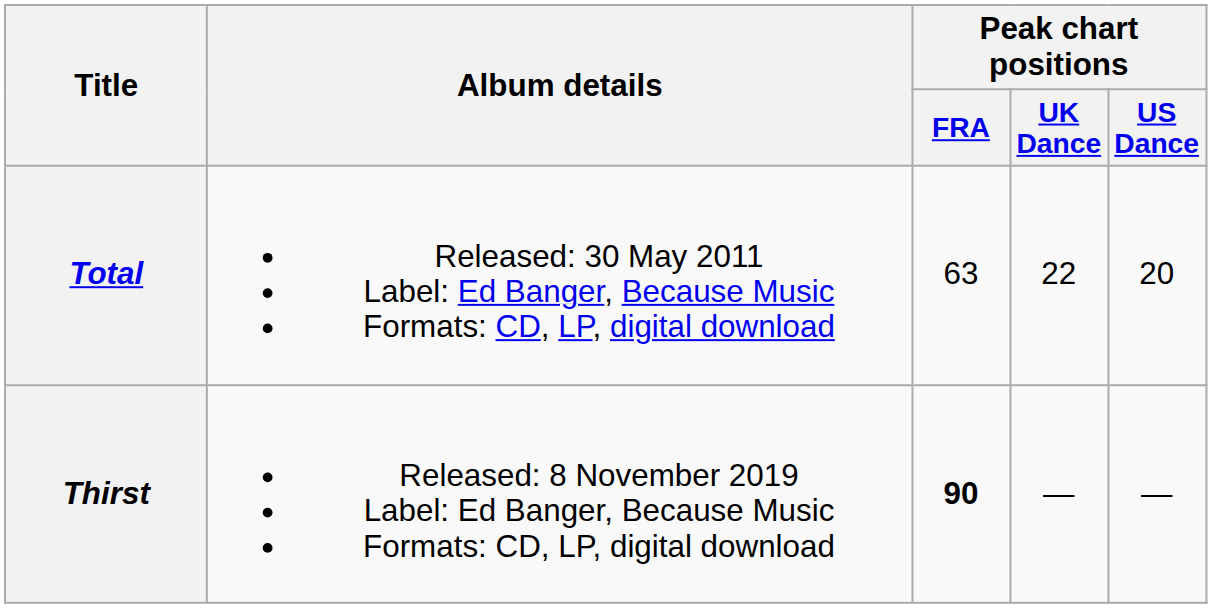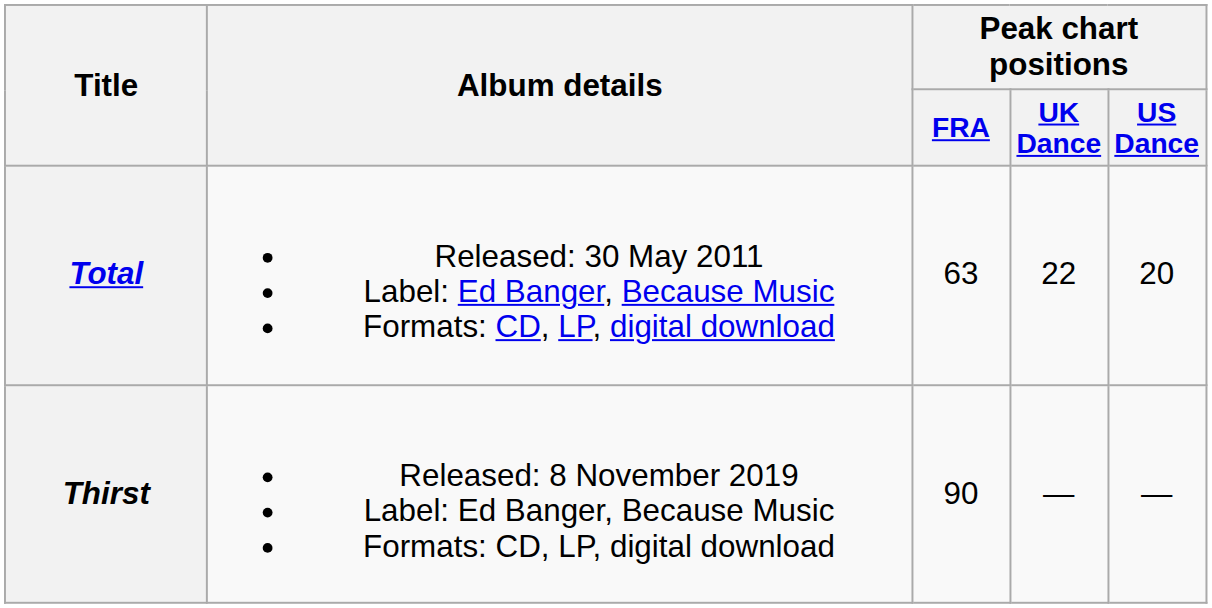Thirst | Peak chart positions / FRA: bold -> normal
